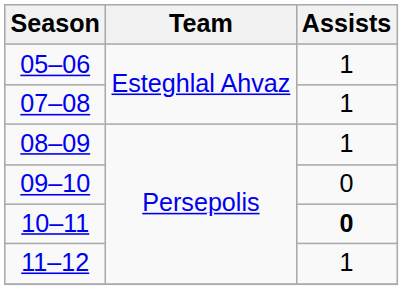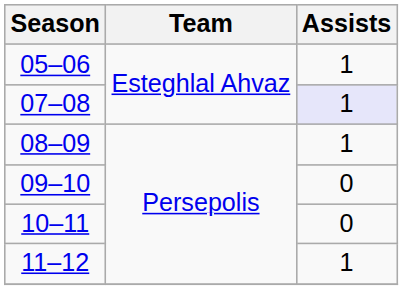07–08 | Assists: no background -> lavender background
10–11 | Assists: bold -> normal
